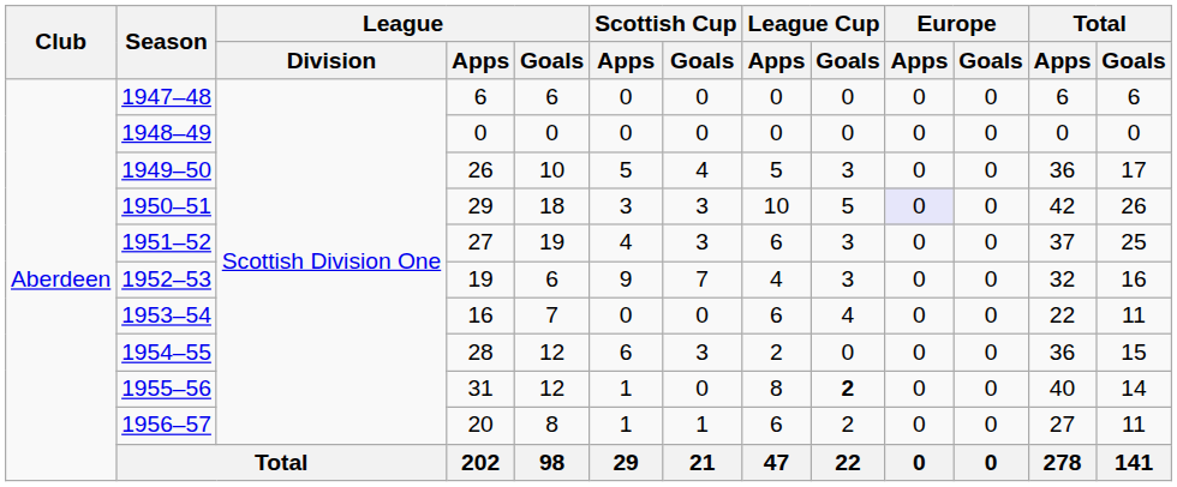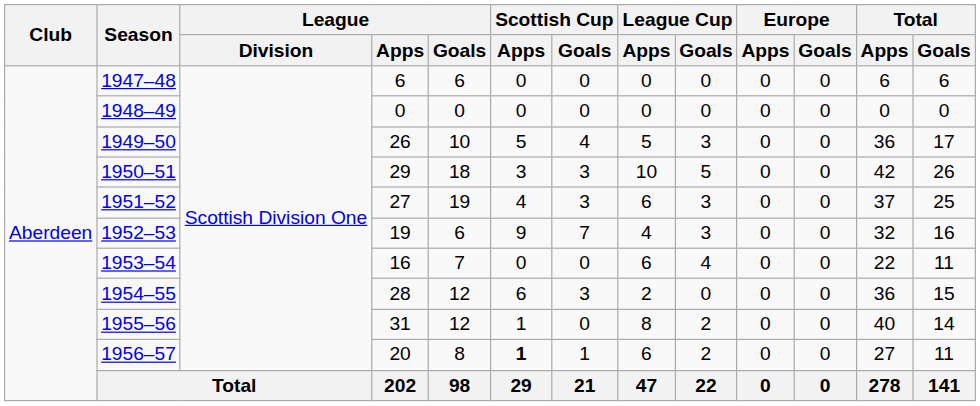1950–51 | Europe / Apps: lavender background -> no background
1955–56 | League Cup / Goals: bold -> normal
1956–57 | Scottish Cup / Apps: normal -> bold
